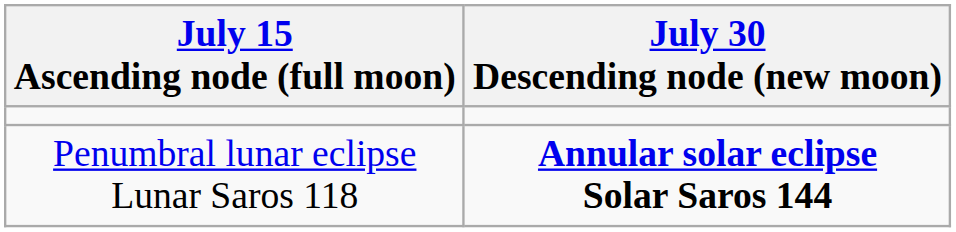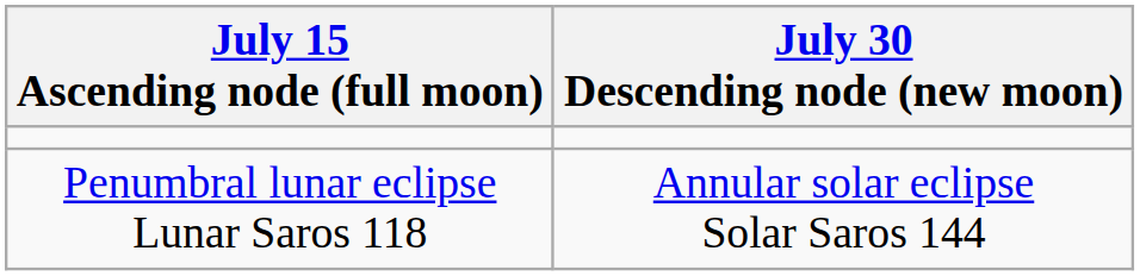Penumbral lunar eclipse Lunar Saros 118 | July 30 Descending node (new moon): bold -> normal
